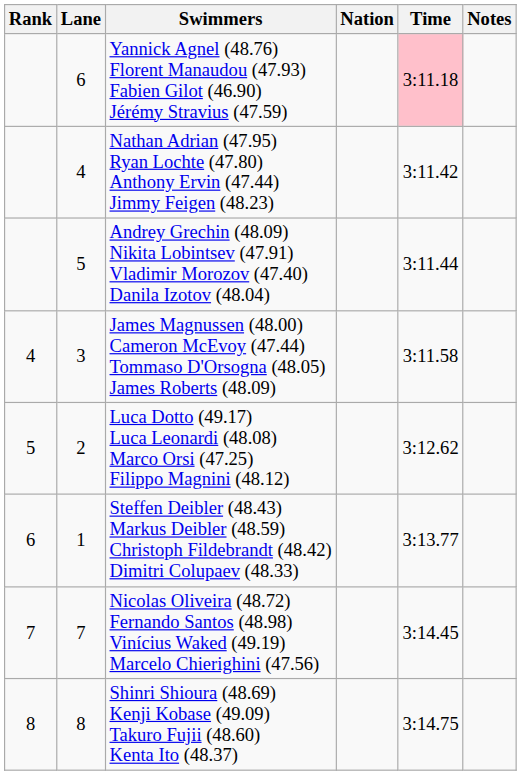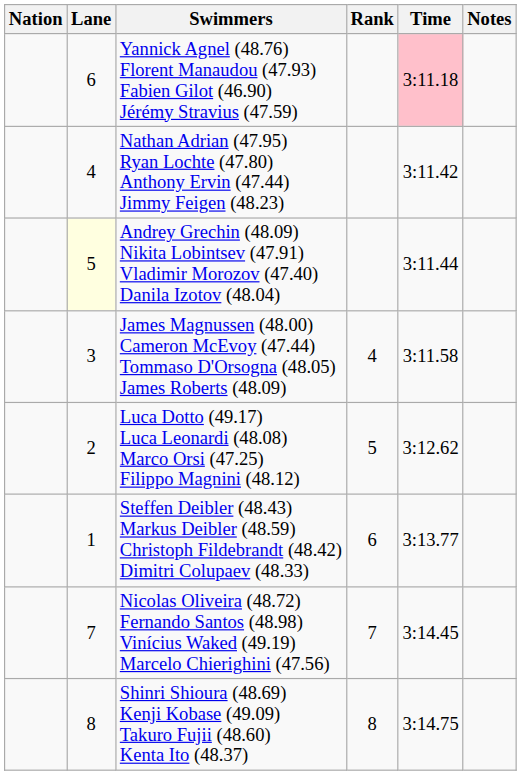columns swapped: Rank <-> Nation
row 4 | Lane: no background -> lightyellow background
